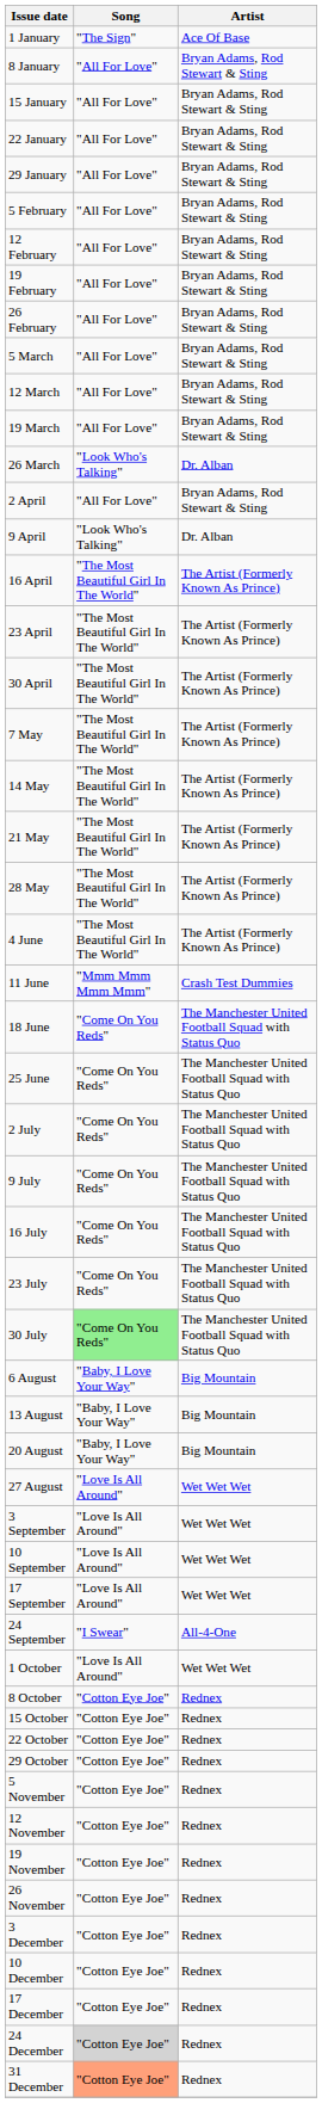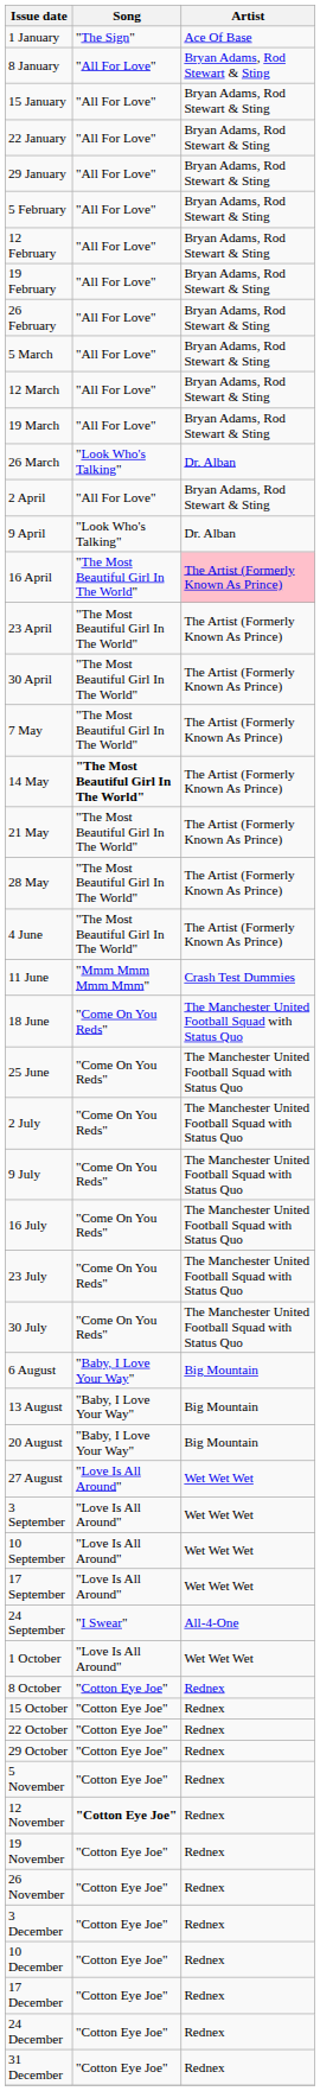16 April | Artist: no background -> pink background
14 May | Song: normal -> bold
30 July | Song: lightgreen background -> no background
12 November | Song: normal -> bold
24 December | Song: lightgrey background -> no background
31 December | Song: lightsalmon background -> no background
